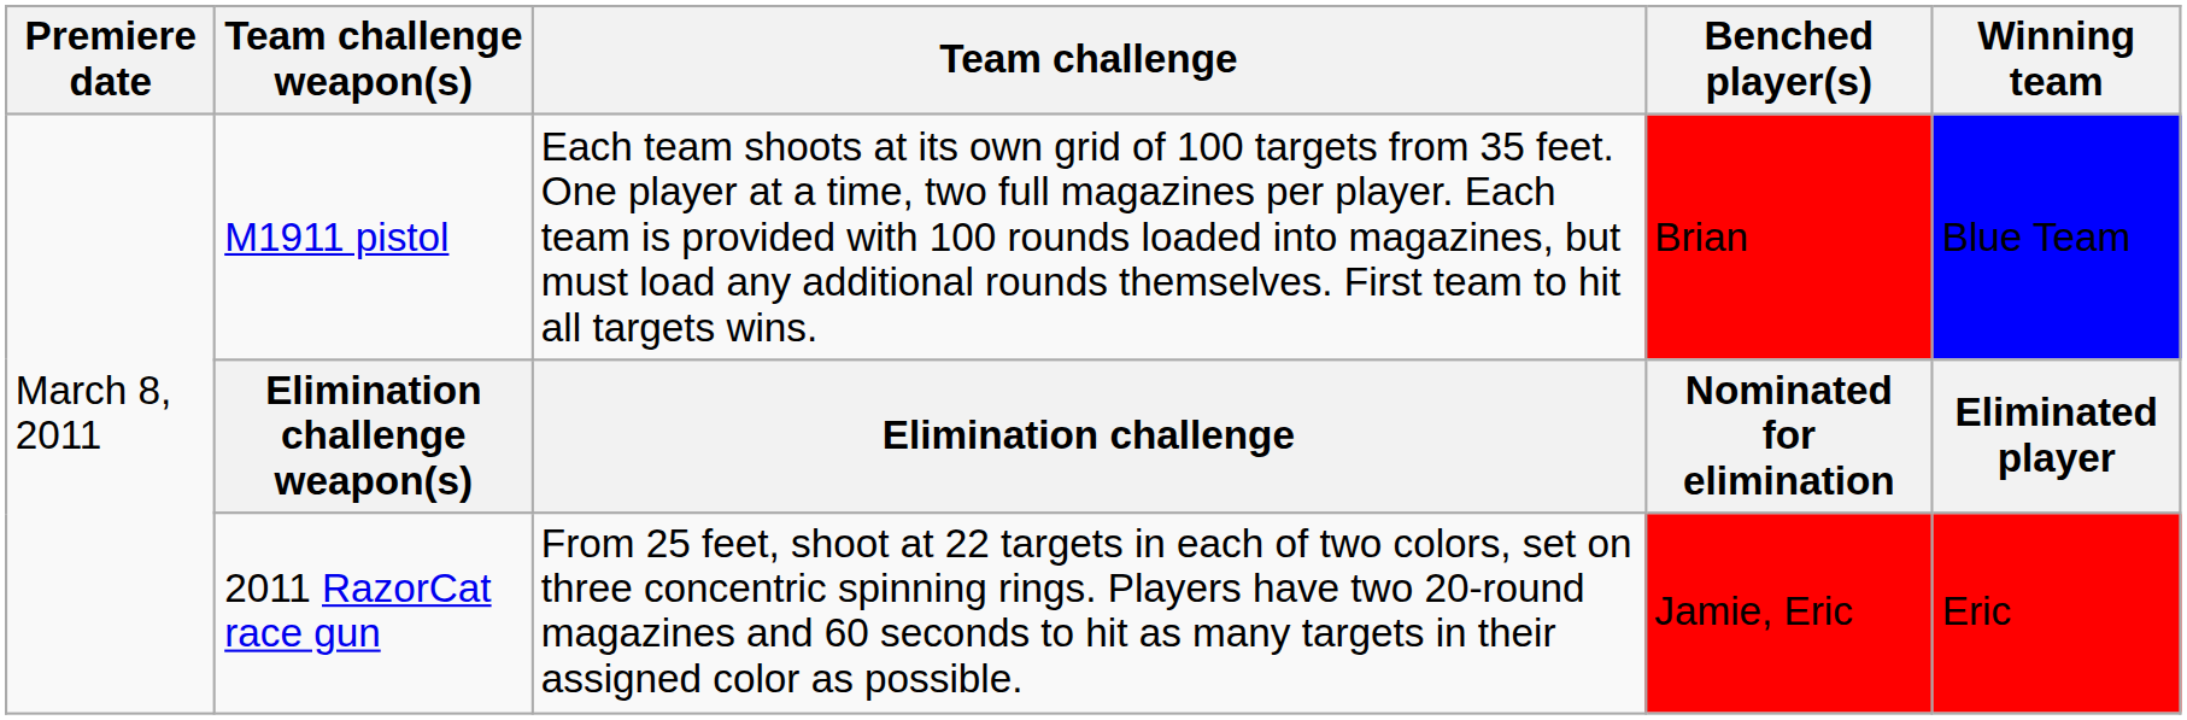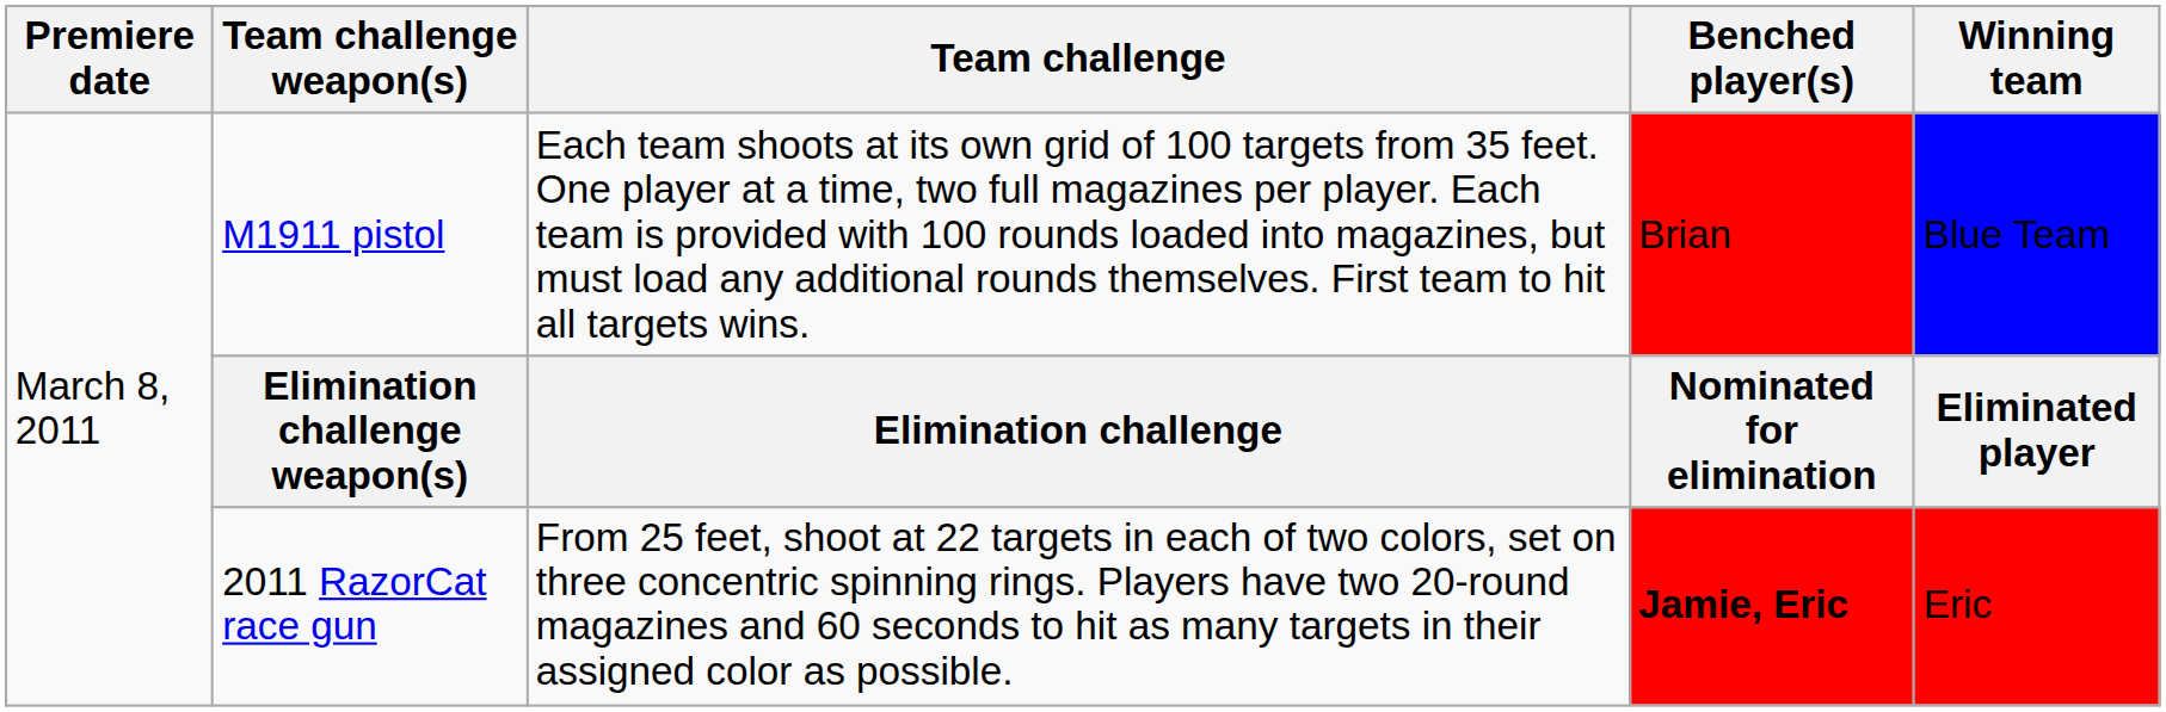2011 RazorCat race gun | Benched player(s): normal -> bold
